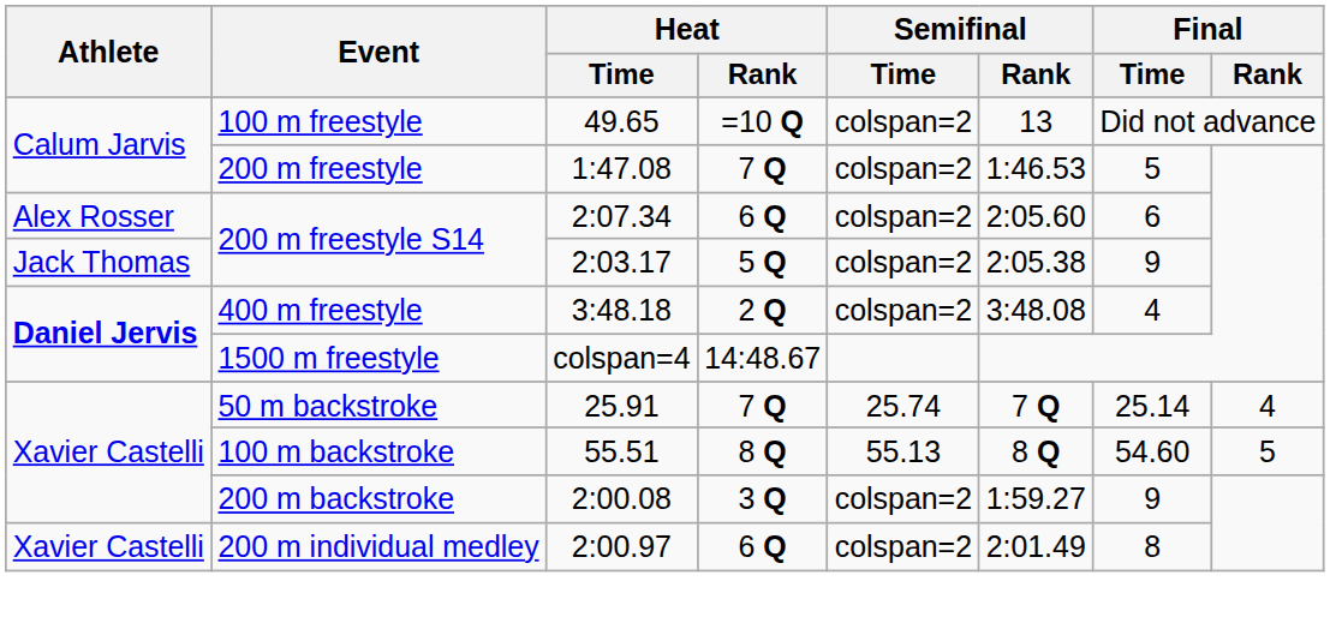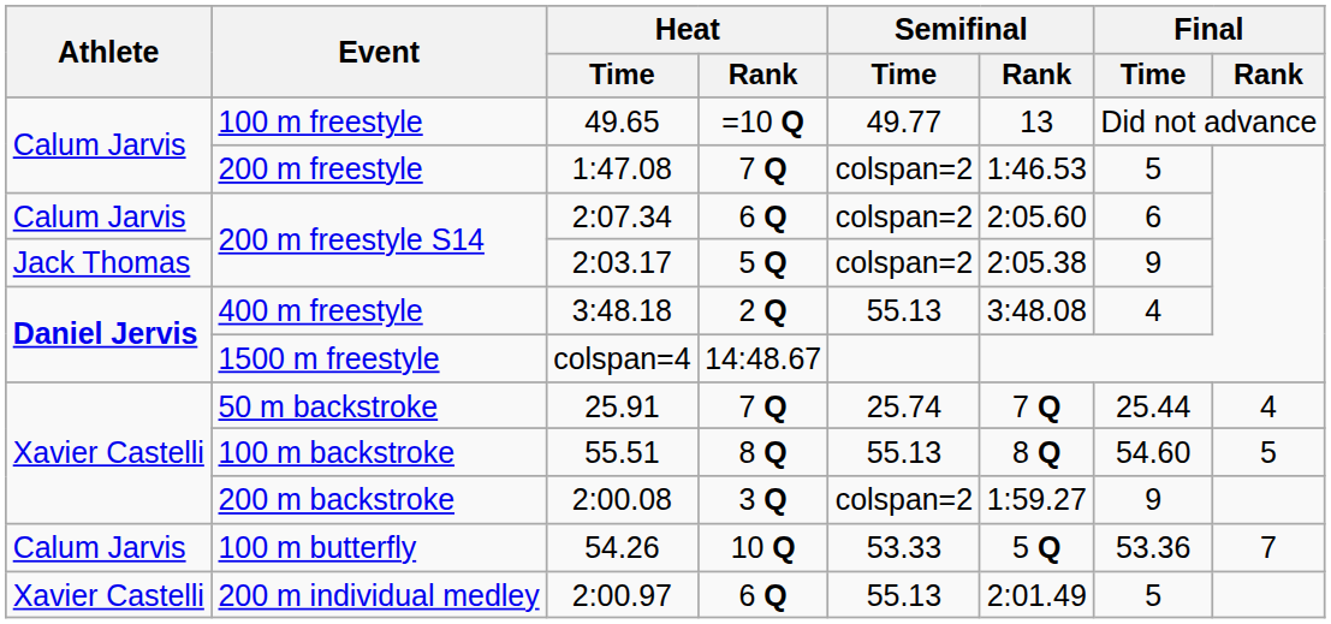100 m freestyle | Semifinal / Time: colspan=2 -> 49.77
200 m freestyle S14 / 2:07.34 | Athlete: Alex Rosser -> Calum Jarvis
400 m freestyle | Semifinal / Time: colspan=2 -> 55.13
50 m backstroke | Final / Time: 25.14 -> 25.44
+ row: Calum Jarvis | 100 m butterfly | 54.26 | 10 Q | 53.33 | 5 Q | 53.36 | 7
200 m individual medley | Semifinal / Time: colspan=2 -> 55.13
200 m individual medley | Final / Time: 8 -> 5
